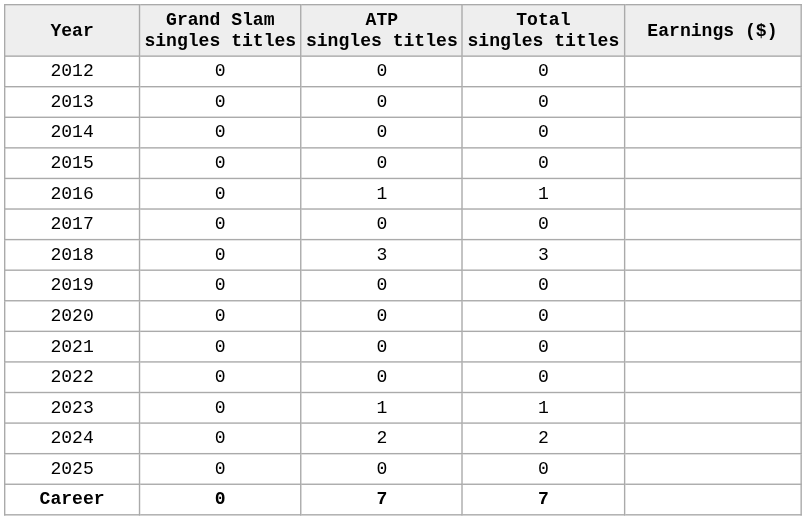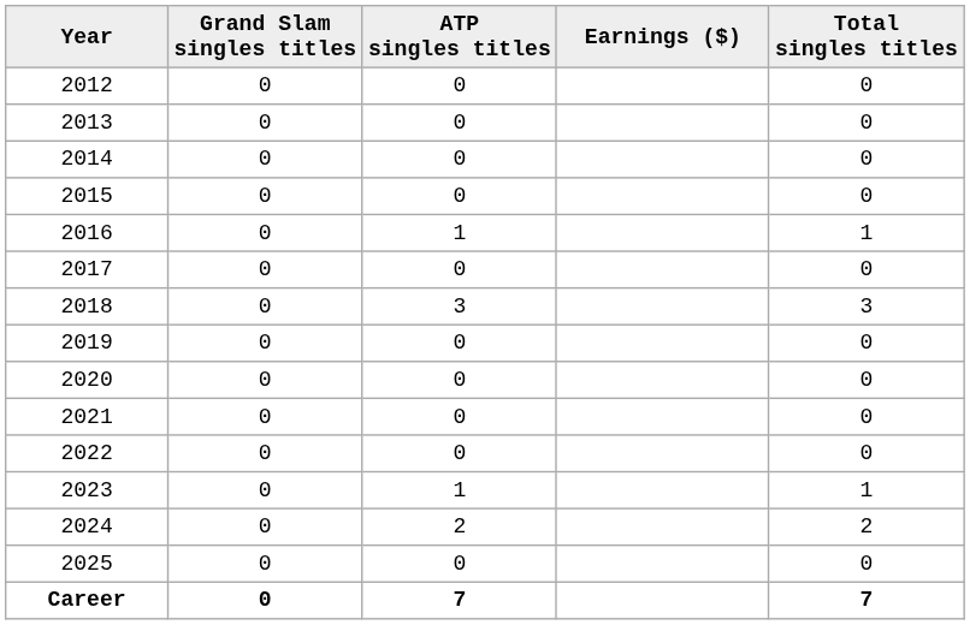columns swapped: Total singles titles <-> Earnings ($)
